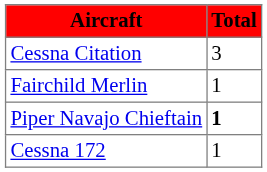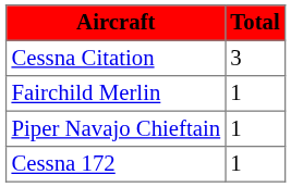Piper Navajo Chieftain | Total: bold -> normal
